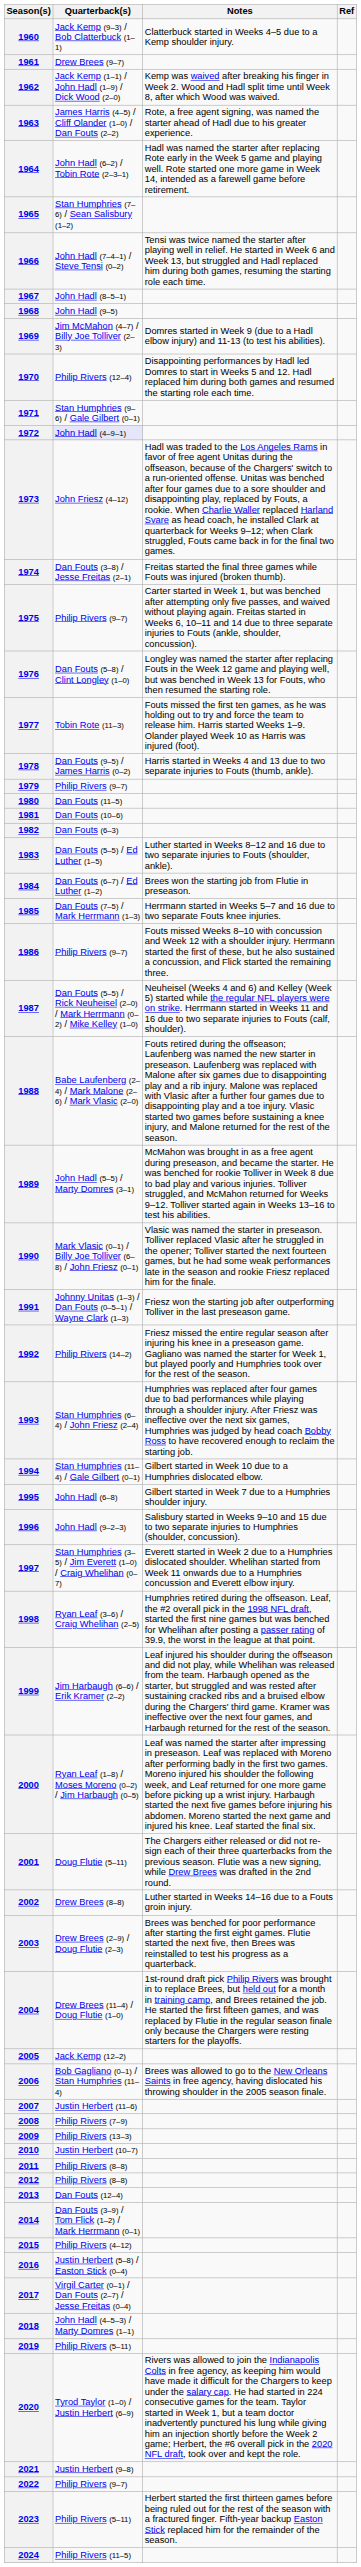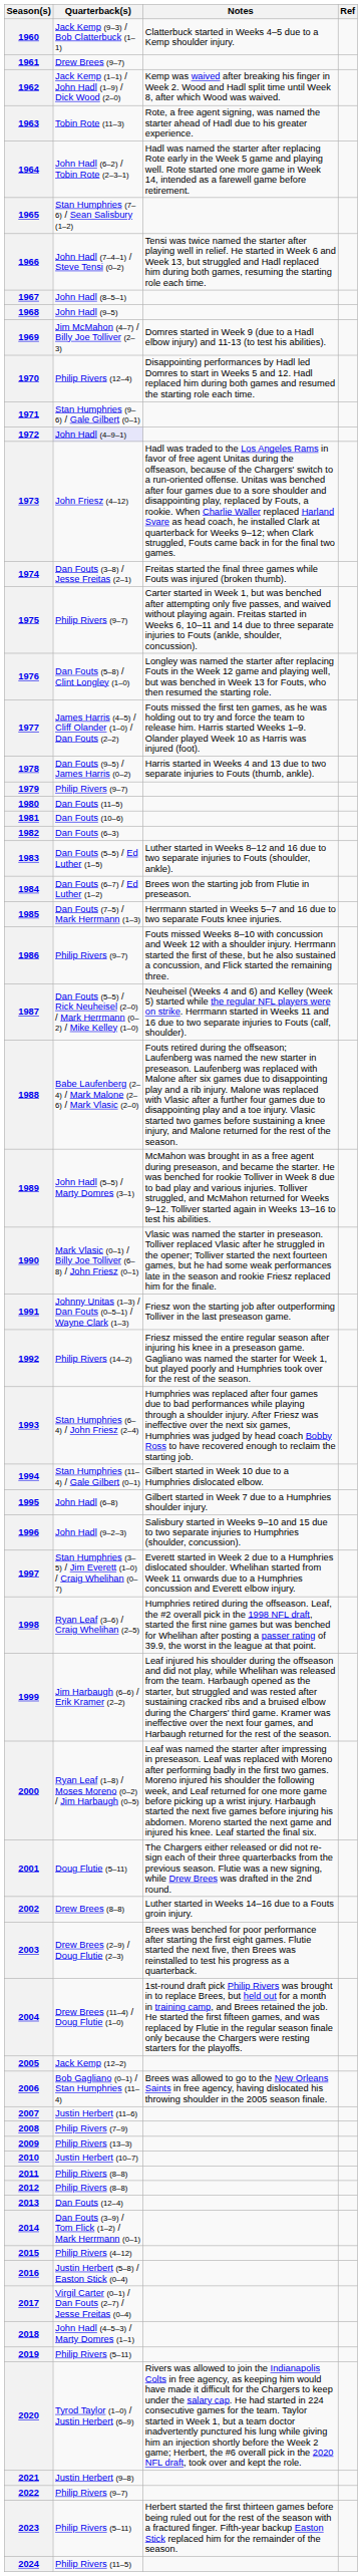1963 | Quarterback(s): James Harris (4–5) / Cliff Olander (1–0) / Dan Fouts (2–2) -> Tobin Rote (11–3)
1977 | Quarterback(s): Tobin Rote (11–3) -> James Harris (4–5) / Cliff Olander (1–0) / Dan Fouts (2–2)
